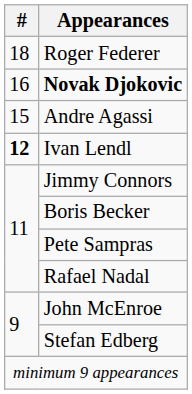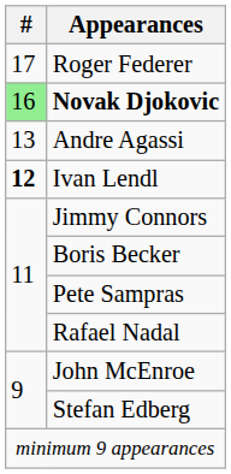Roger Federer | #: 18 -> 17
Novak Djokovic | #: no background -> lightgreen background
Andre Agassi | #: 15 -> 13
